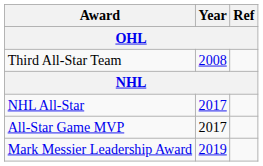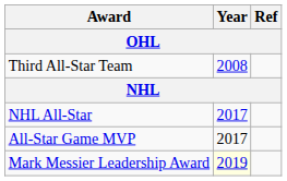Mark Messier Leadership Award | Year: no background -> lightyellow background
